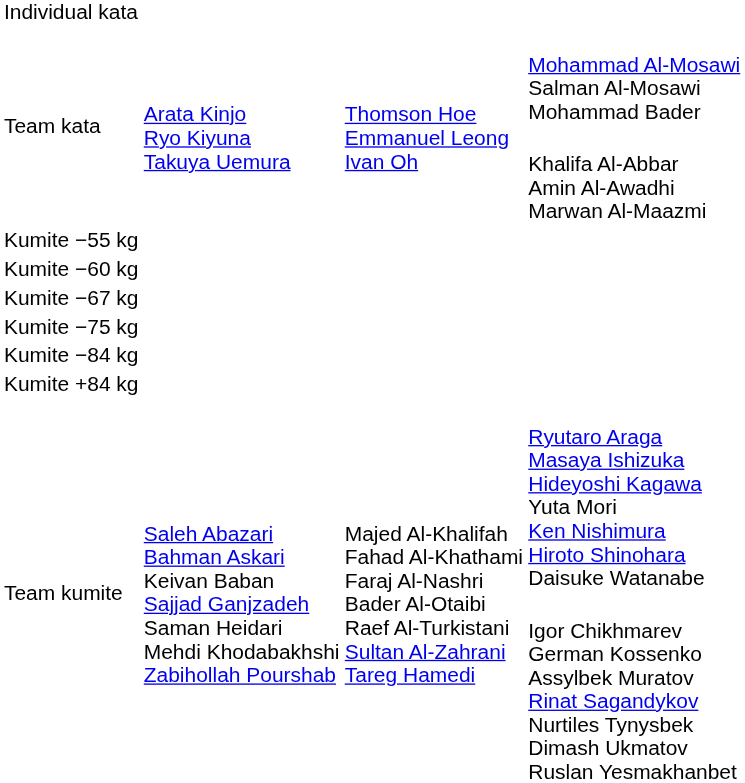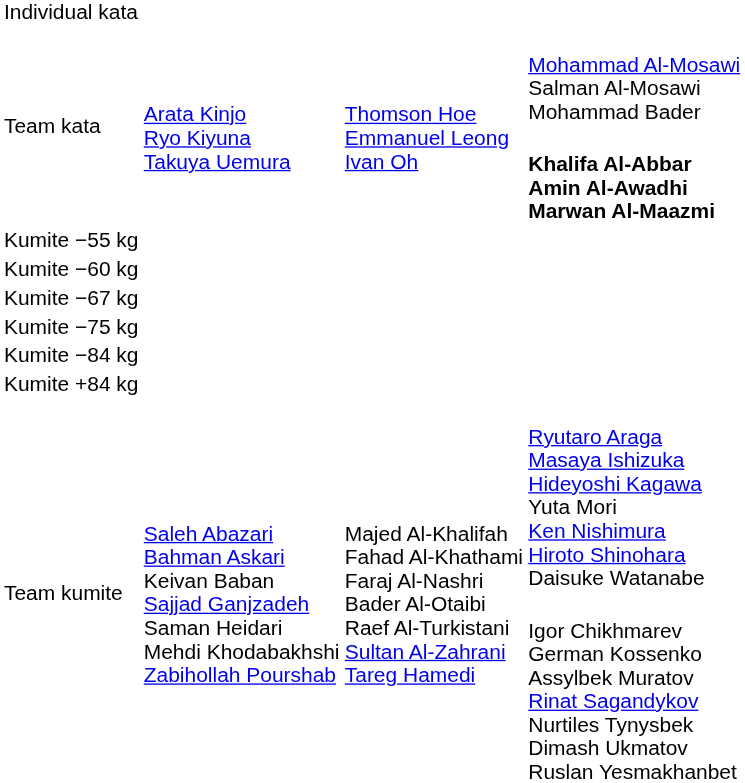Team kata / Khalifa Al-Abbar Amin Al-Awadhi Marwan Al-Maazmi | column 4: normal -> bold
